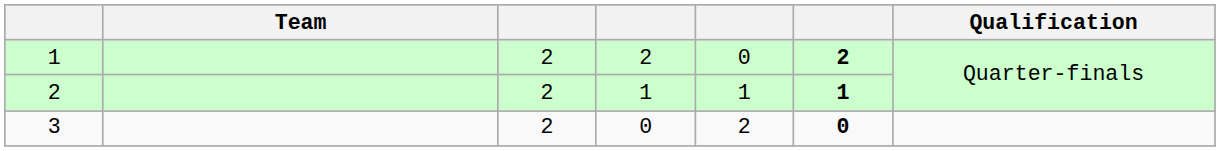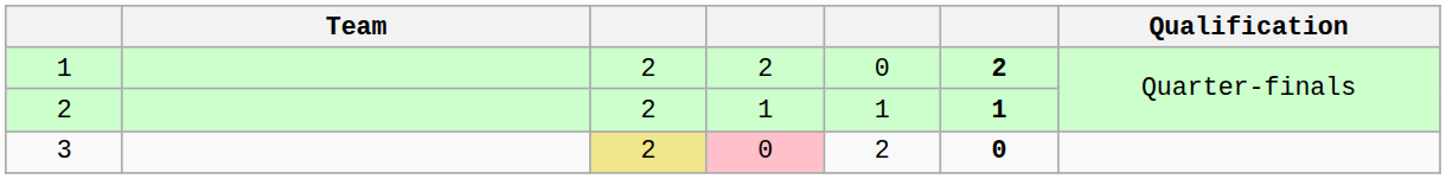3 | column 3: no background -> khaki background
3 | column 4: no background -> pink background
